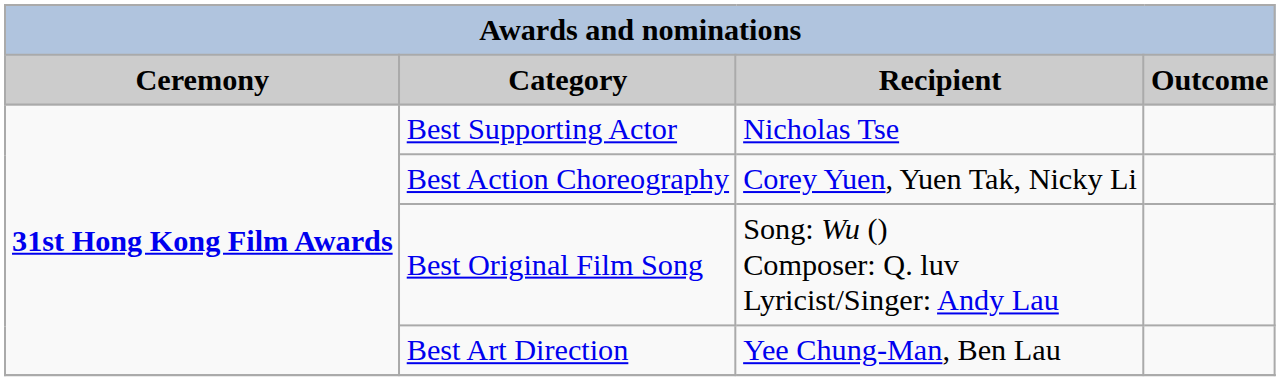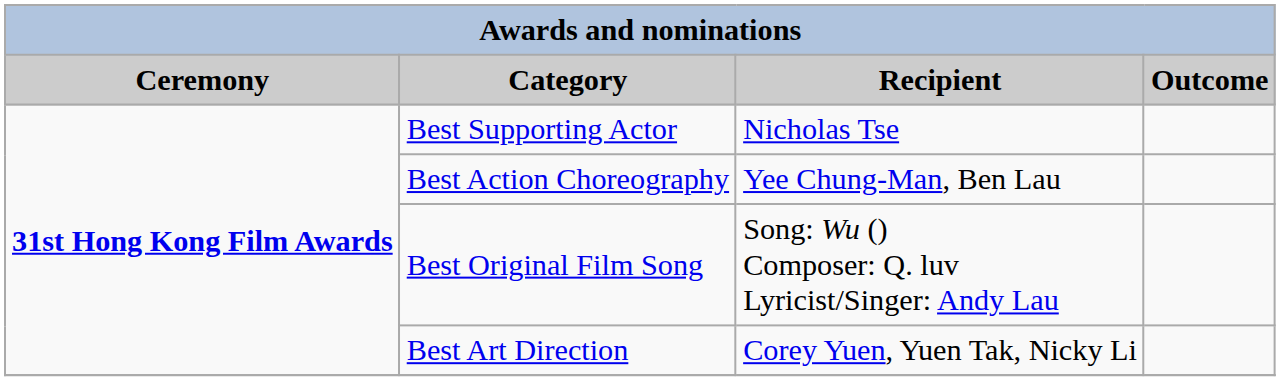Best Action Choreography | Recipient: Corey Yuen, Yuen Tak, Nicky Li -> Yee Chung-Man, Ben Lau
Best Art Direction | Recipient: Yee Chung-Man, Ben Lau -> Corey Yuen, Yuen Tak, Nicky Li
